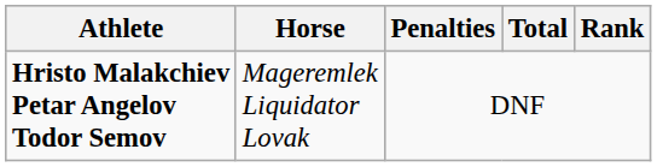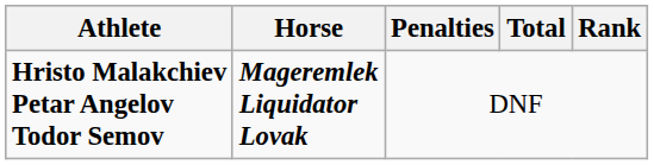Hristo Malakchiev Petar Angelov Todor Semov | Horse: normal -> bold
